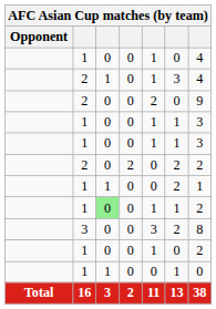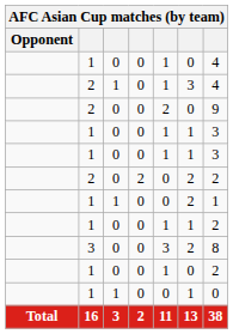row 10 | column 3: lightgreen background -> no background
